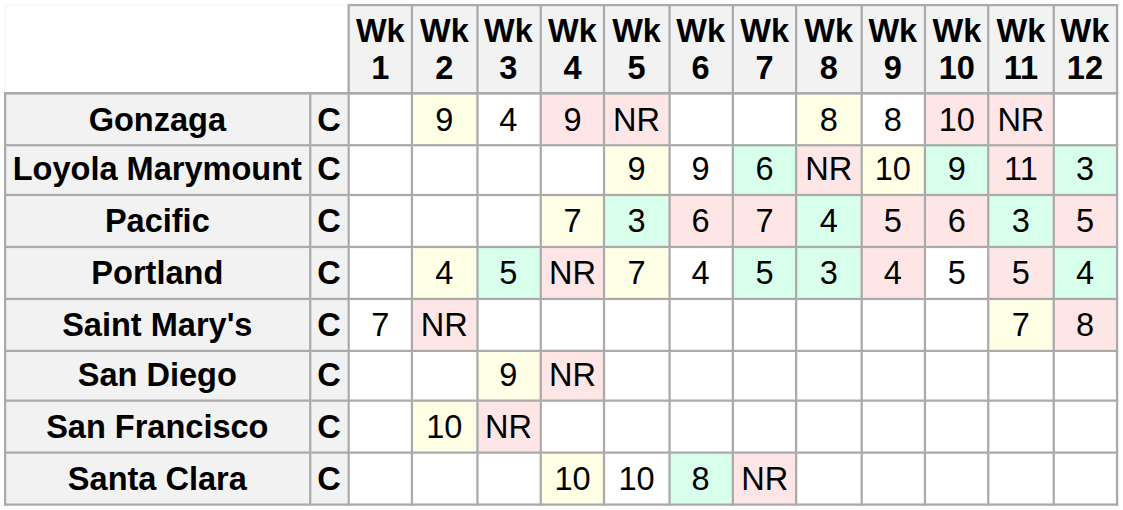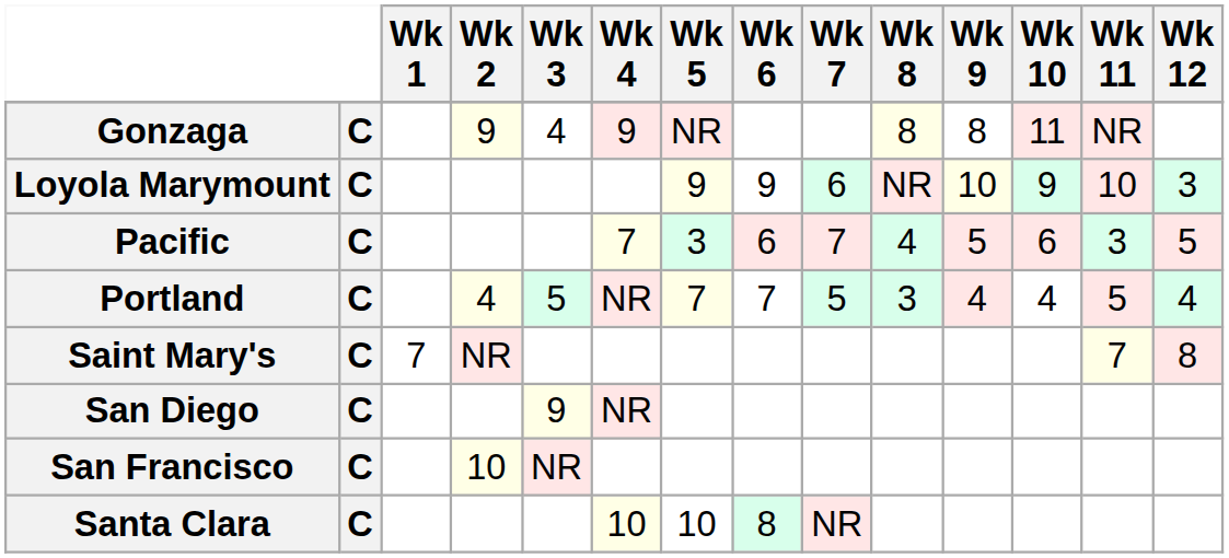Gonzaga | Wk 10: 10 -> 11
Loyola Marymount | Wk 11: 11 -> 10
Portland | Wk 6: 4 -> 7
Portland | Wk 10: 5 -> 4
